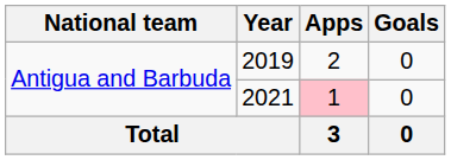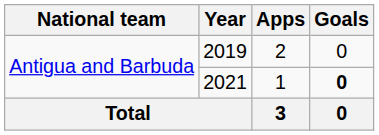2021 | Apps: pink background -> no background
2021 | Goals: normal -> bold
